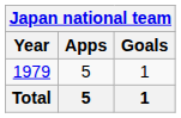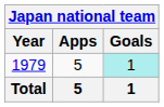1979 | Goals: no background -> paleturquoise background
